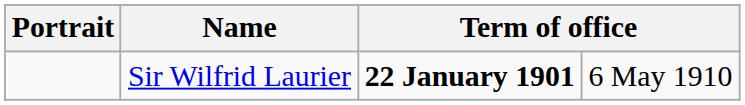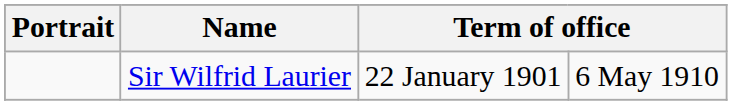Sir Wilfrid Laurier | column 3: bold -> normal
